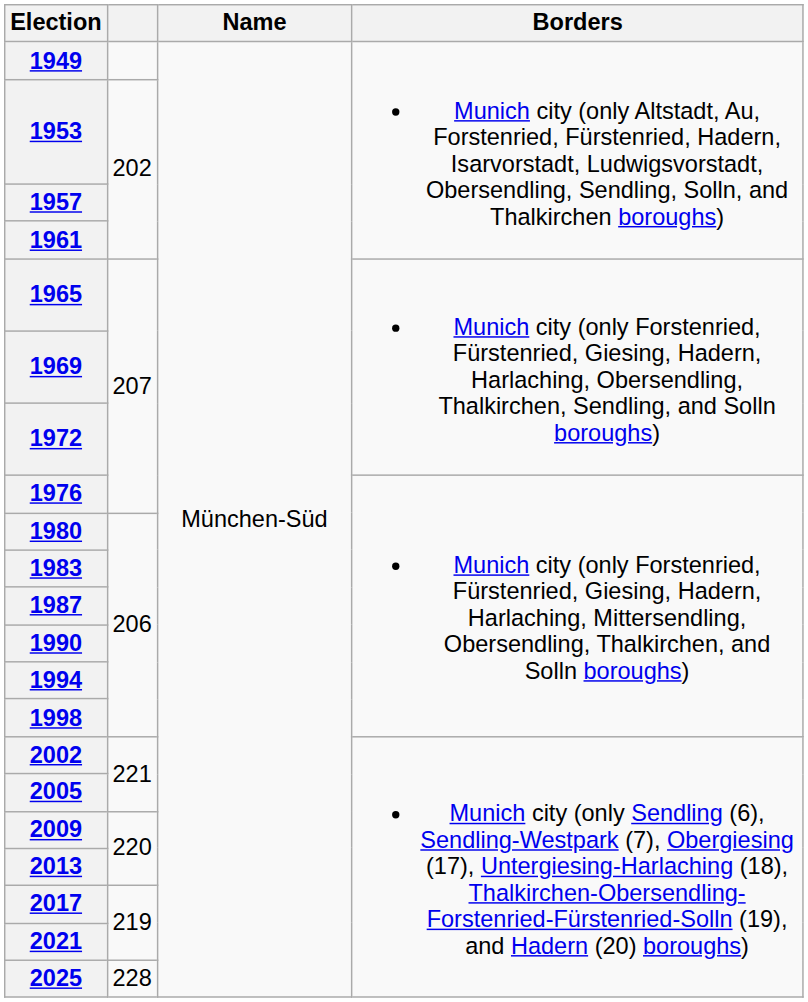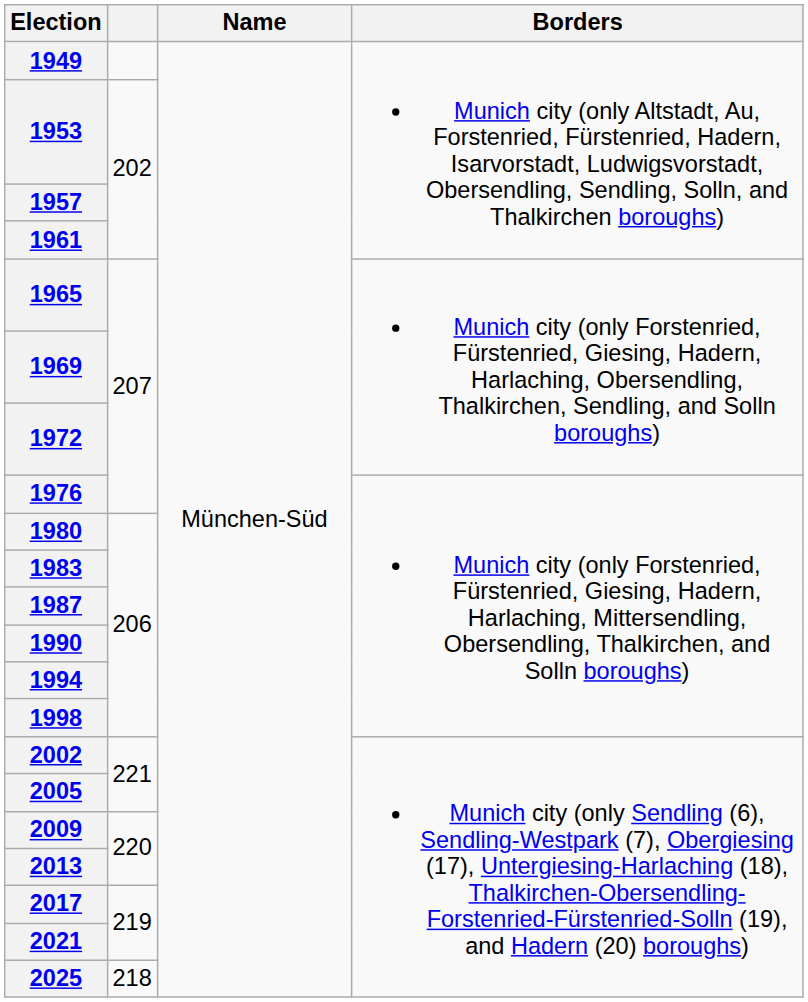2025 | column 2: 228 -> 218
